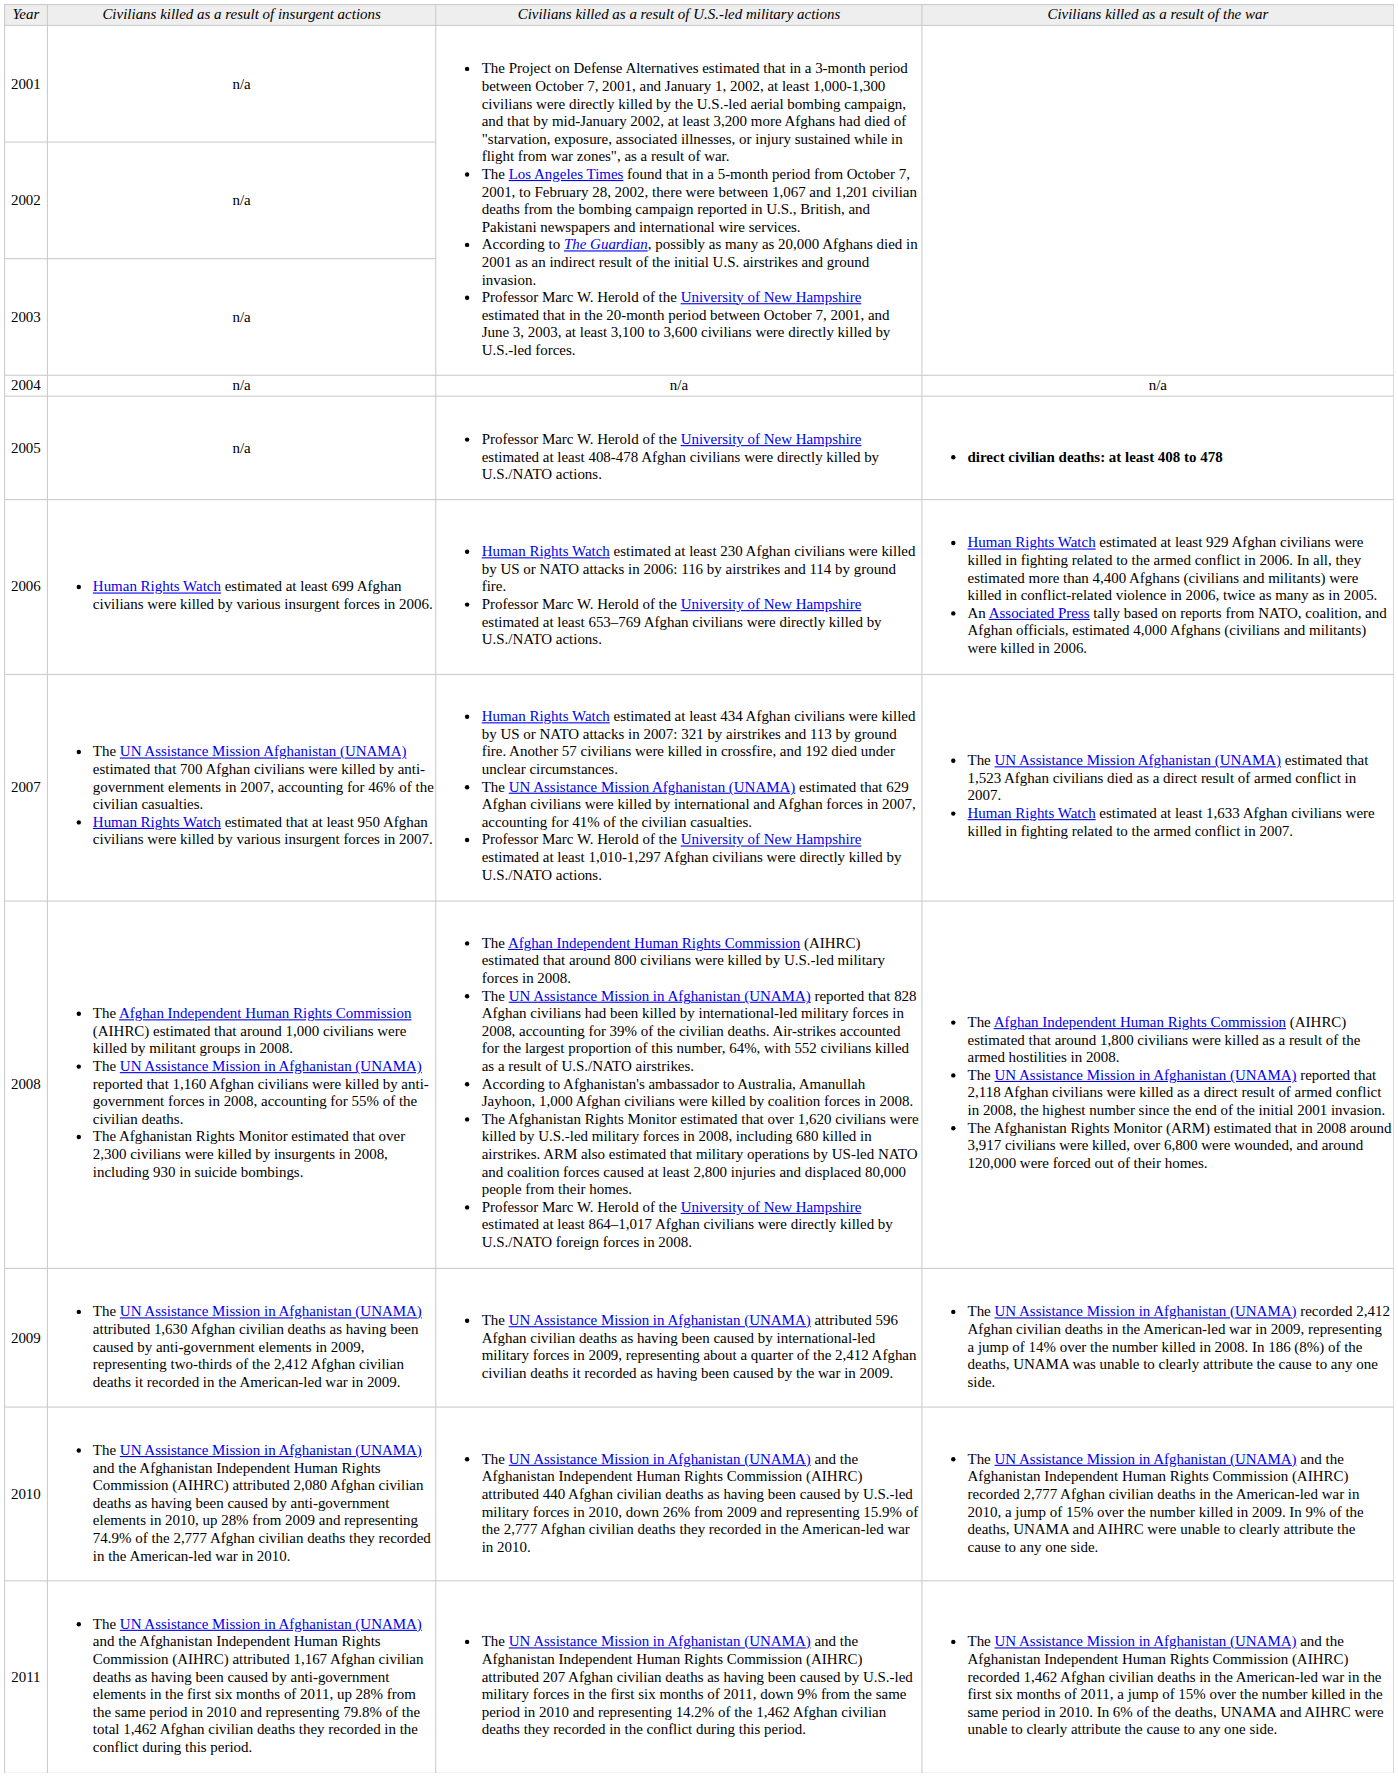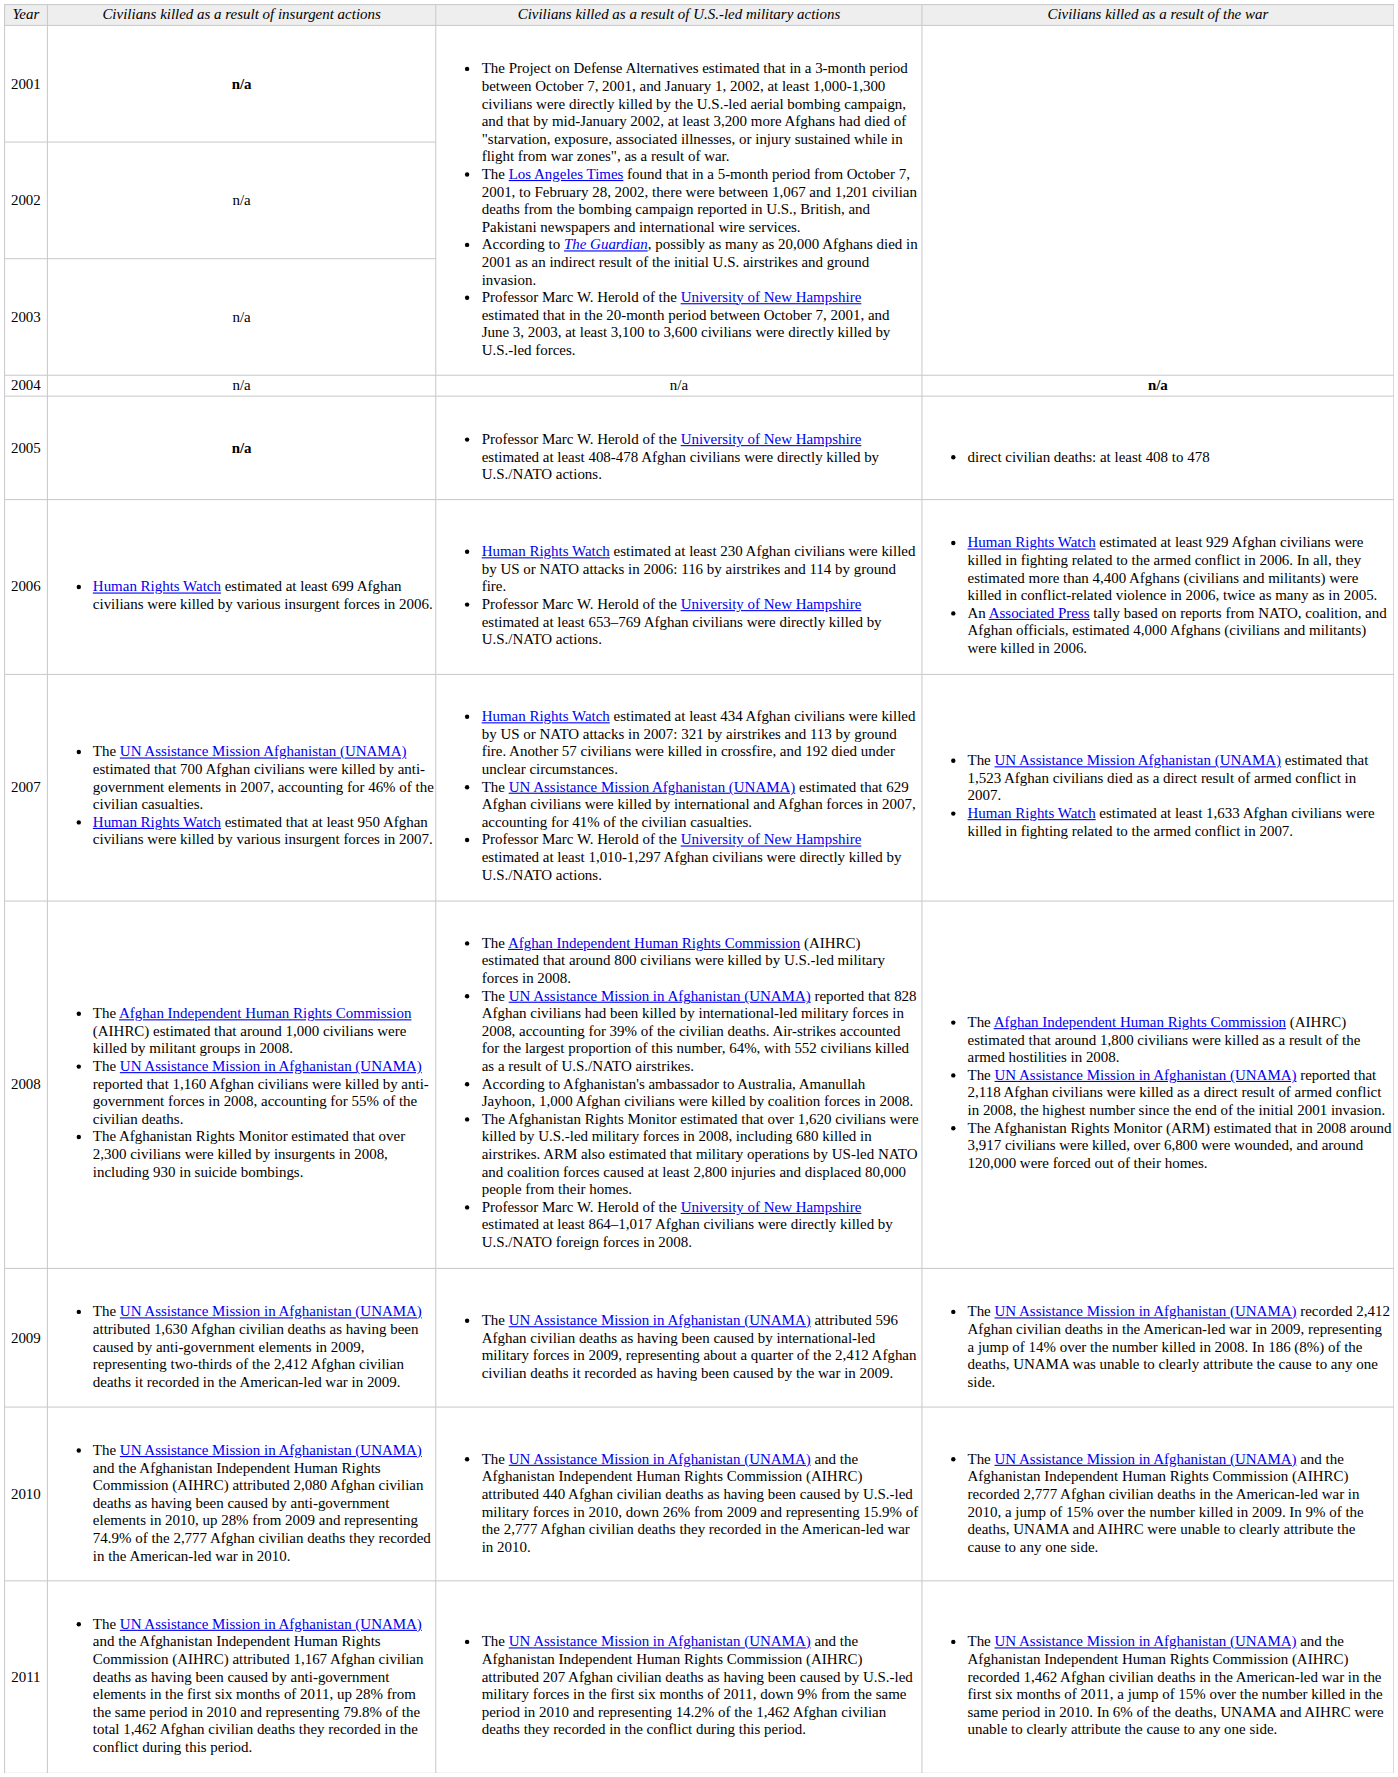2001 | column 2: normal -> bold
2004 | column 4: normal -> bold
2005 | column 2: normal -> bold
2005 | column 4: bold -> normal
